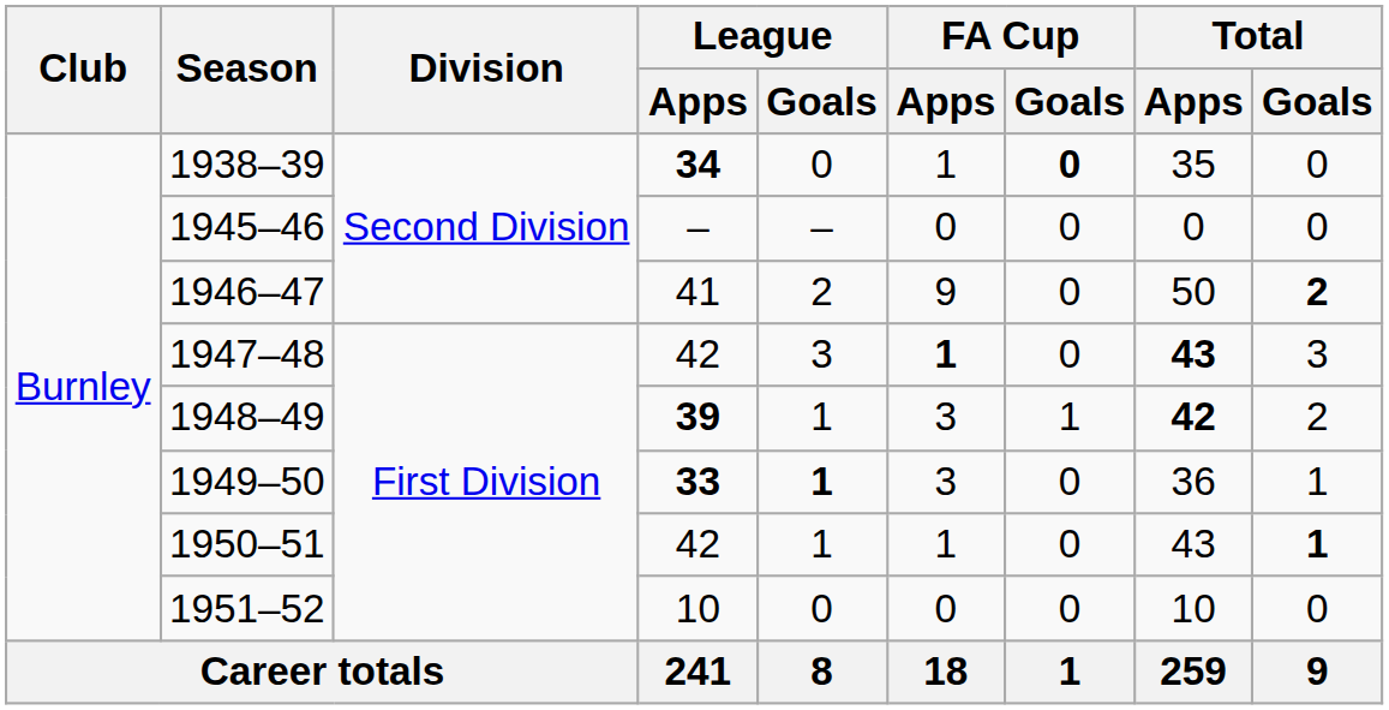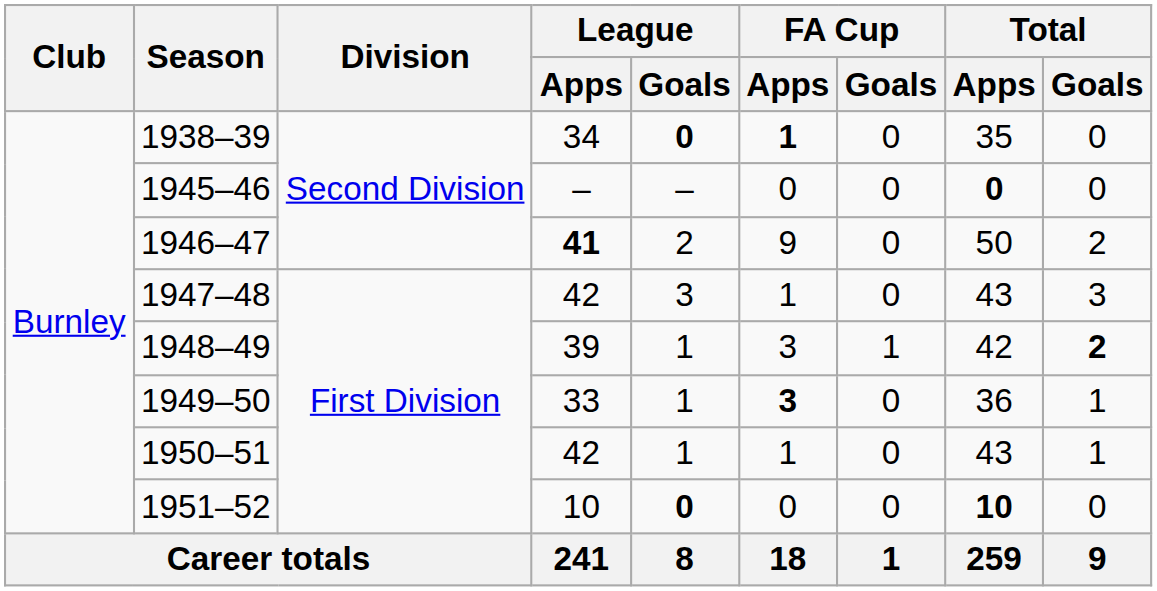1938–39 | League / Apps: bold -> normal
1938–39 | League / Goals: normal -> bold
1938–39 | FA Cup / Apps: normal -> bold
1938–39 | FA Cup / Goals: bold -> normal
1945–46 | Total / Apps: normal -> bold
1946–47 | League / Apps: normal -> bold
1946–47 | Total / Goals: bold -> normal
1947–48 | FA Cup / Apps: bold -> normal
1947–48 | Total / Apps: bold -> normal
1948–49 | League / Apps: bold -> normal
1948–49 | Total / Apps: bold -> normal
1948–49 | Total / Goals: normal -> bold
1949–50 | League / Apps: bold -> normal
1949–50 | League / Goals: bold -> normal
1949–50 | FA Cup / Apps: normal -> bold
1950–51 | Total / Goals: bold -> normal
1951–52 | League / Goals: normal -> bold
1951–52 | Total / Apps: normal -> bold
